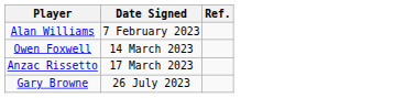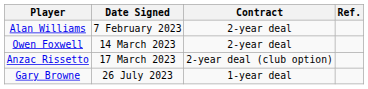+ column: Contract | 2-year deal | 2-year deal | 2-year deal (club option) | 1-year deal
